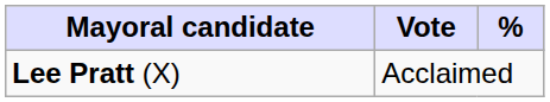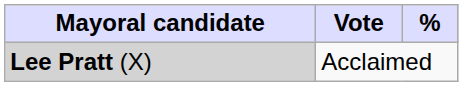Lee Pratt (X) | Mayoral candidate: no background -> lightgrey background
